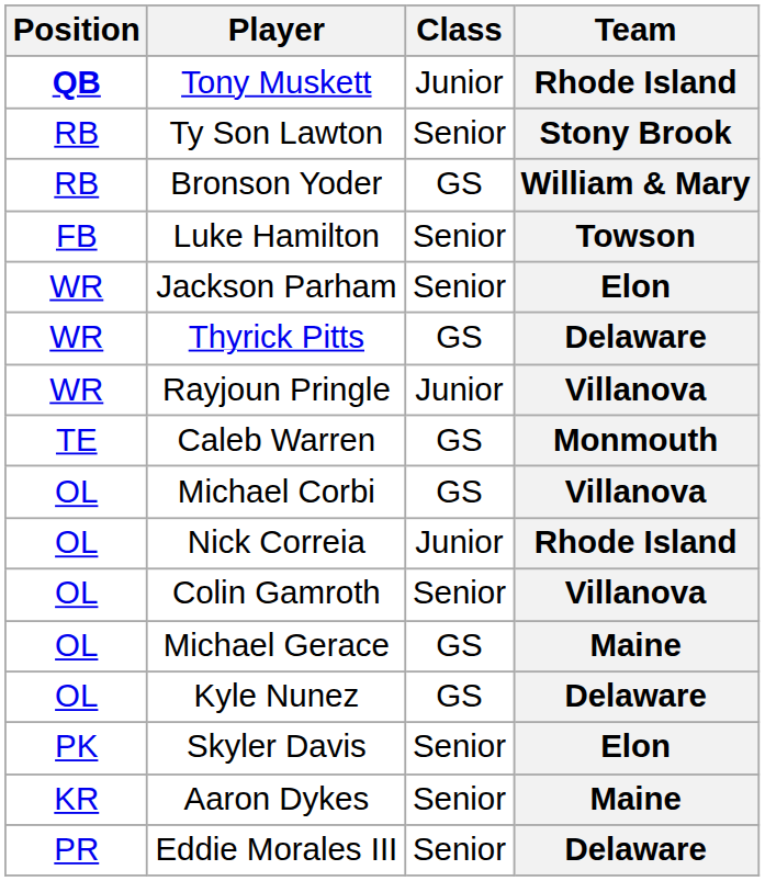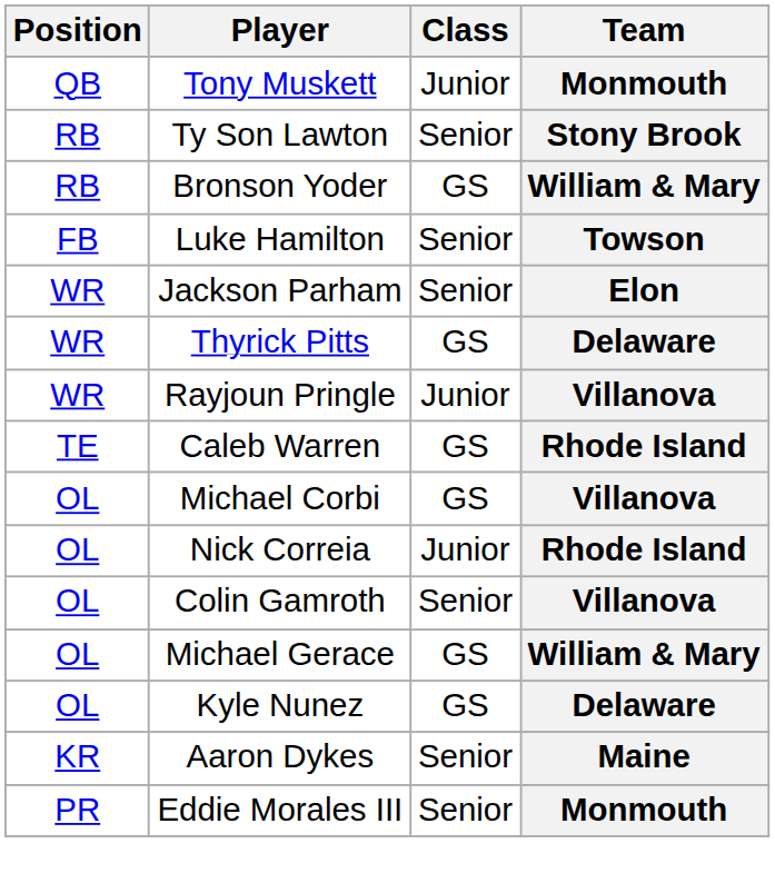Tony Muskett | Position: bold -> normal
Tony Muskett | Team: Rhode Island -> Monmouth
Caleb Warren | Team: Monmouth -> Rhode Island
Michael Gerace | Team: Maine -> William & Mary
- row: PK | Skyler Davis | Senior | Elon
Eddie Morales III | Team: Delaware -> Monmouth
